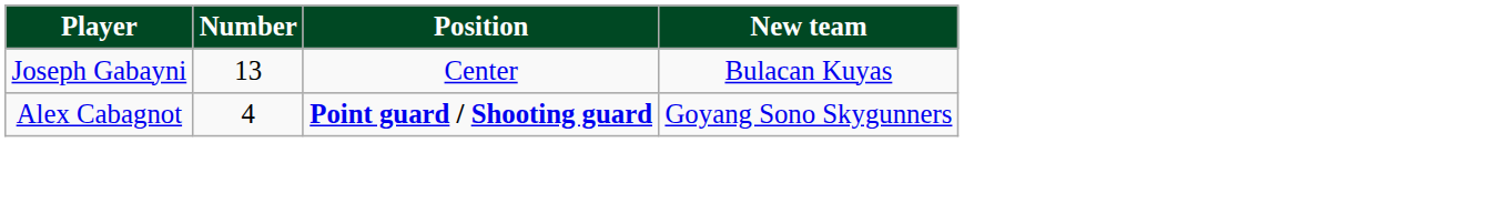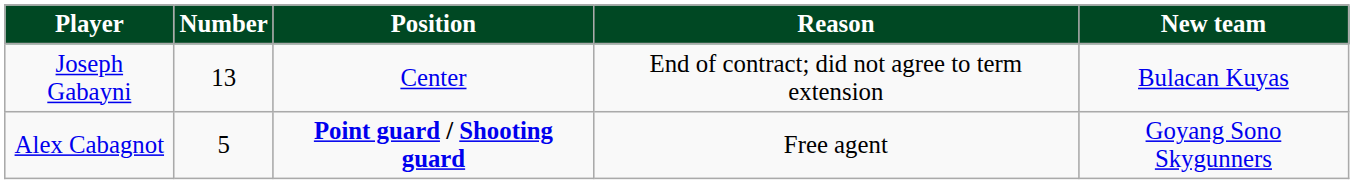+ column: Reason | End of contract; did not agree to term extension | Free agent
Alex Cabagnot | Number: 4 -> 5
